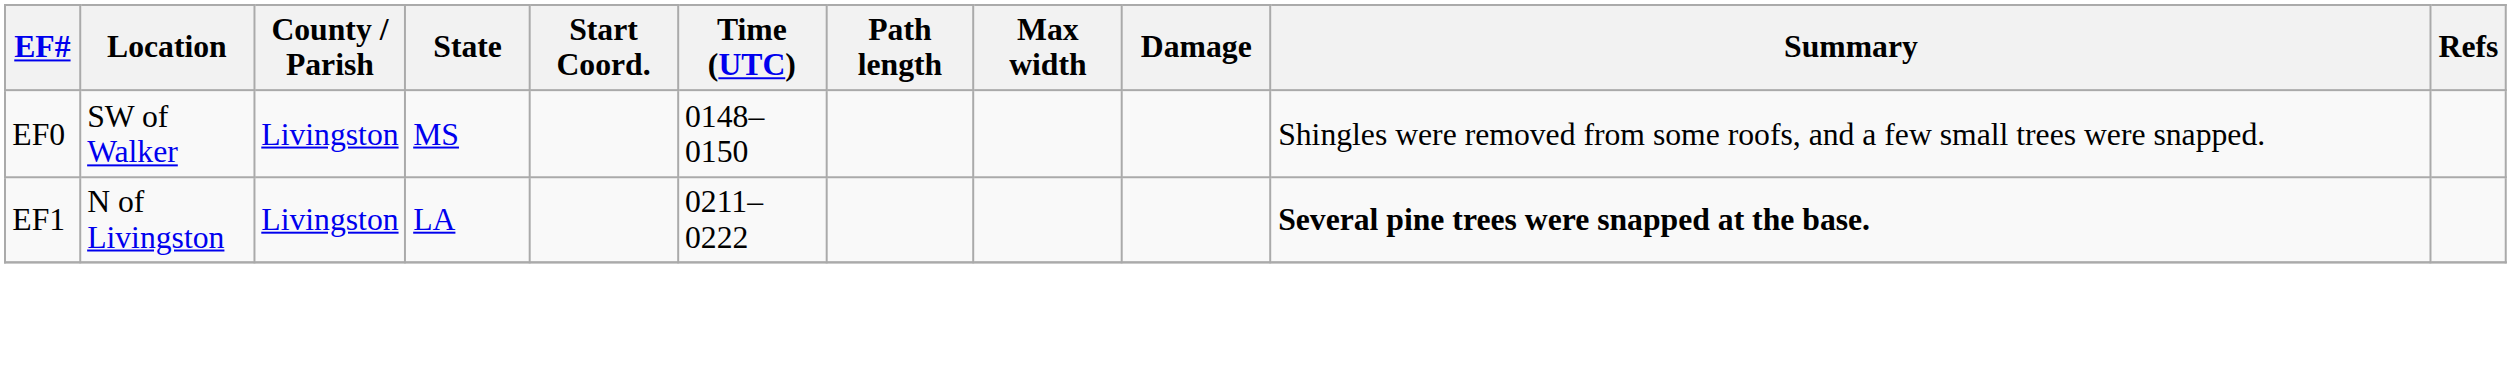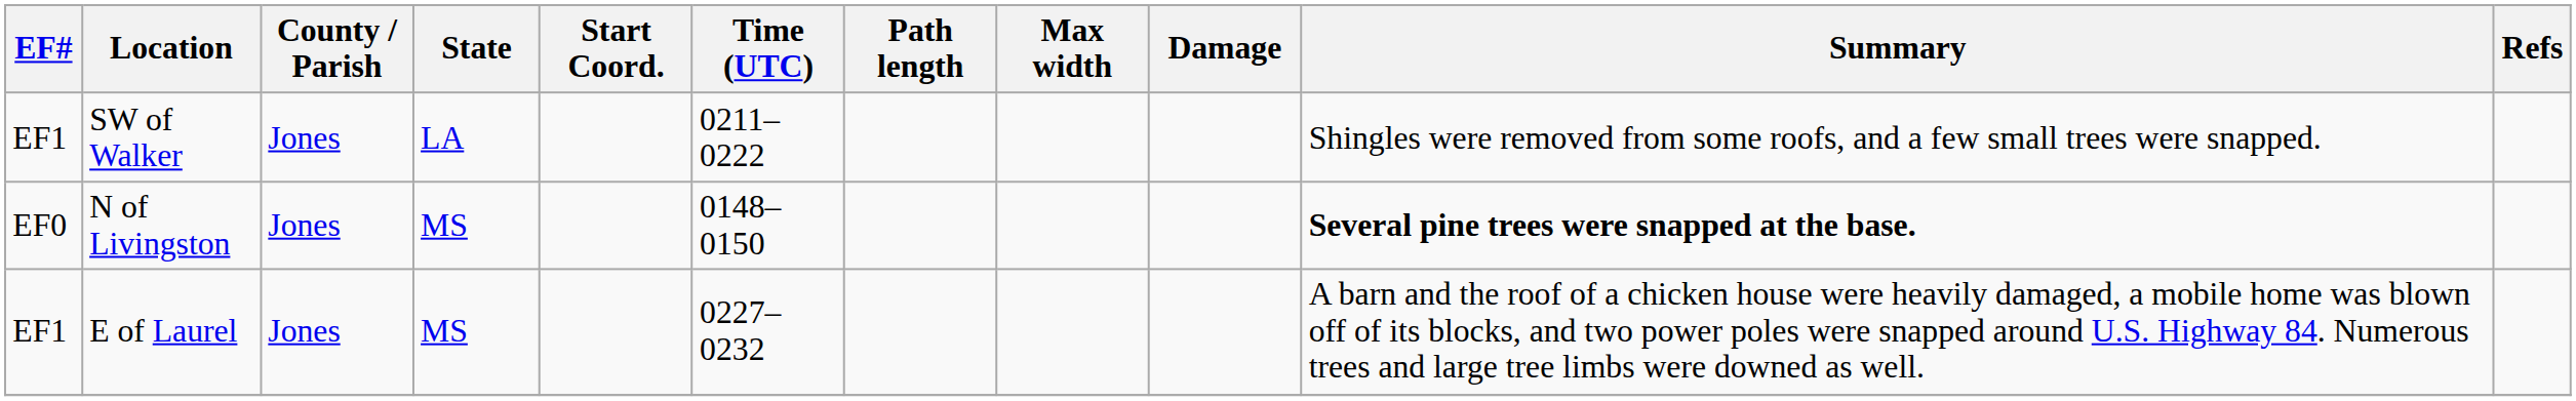SW of Walker | EF#: EF0 -> EF1
SW of Walker | County / Parish: Livingston -> Jones
SW of Walker | State: MS -> LA
SW of Walker | Time (UTC): 0148–0150 -> 0211–0222
N of Livingston | EF#: EF1 -> EF0
N of Livingston | County / Parish: Livingston -> Jones
N of Livingston | State: LA -> MS
N of Livingston | Time (UTC): 0211–0222 -> 0148–0150
+ row: EF1 | E of Laurel | Jones | MS | 0227–0232 | A barn and the roof of a chicken house were heavily damaged, a mobile home was blown off of its blocks, and two power poles were snapped around U.S. Highway 84. Numerous trees and large tree limbs were downed as well.
